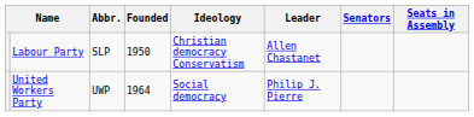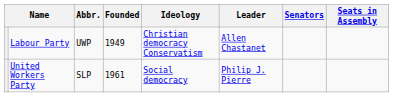Labour Party | Abbr.: SLP -> UWP
Labour Party | Founded: 1950 -> 1949
United Workers Party | Abbr.: UWP -> SLP
United Workers Party | Founded: 1964 -> 1961
